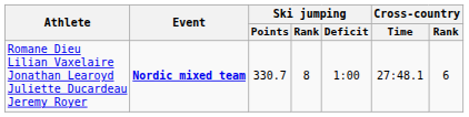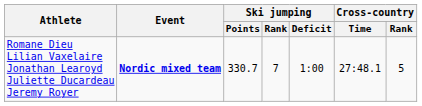row 3 | Ski jumping / Rank: 8 -> 7
row 3 | Cross-country / Rank: 6 -> 5
